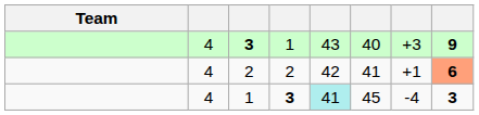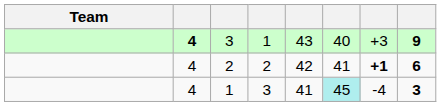row 2 | column 2: normal -> bold
row 2 | column 3: bold -> normal
row 3 | column 7: normal -> bold
row 3 | column 8: lightsalmon background -> no background
row 4 | column 4: bold -> normal
row 4 | column 5: paleturquoise background -> no background
row 4 | column 6: no background -> paleturquoise background
